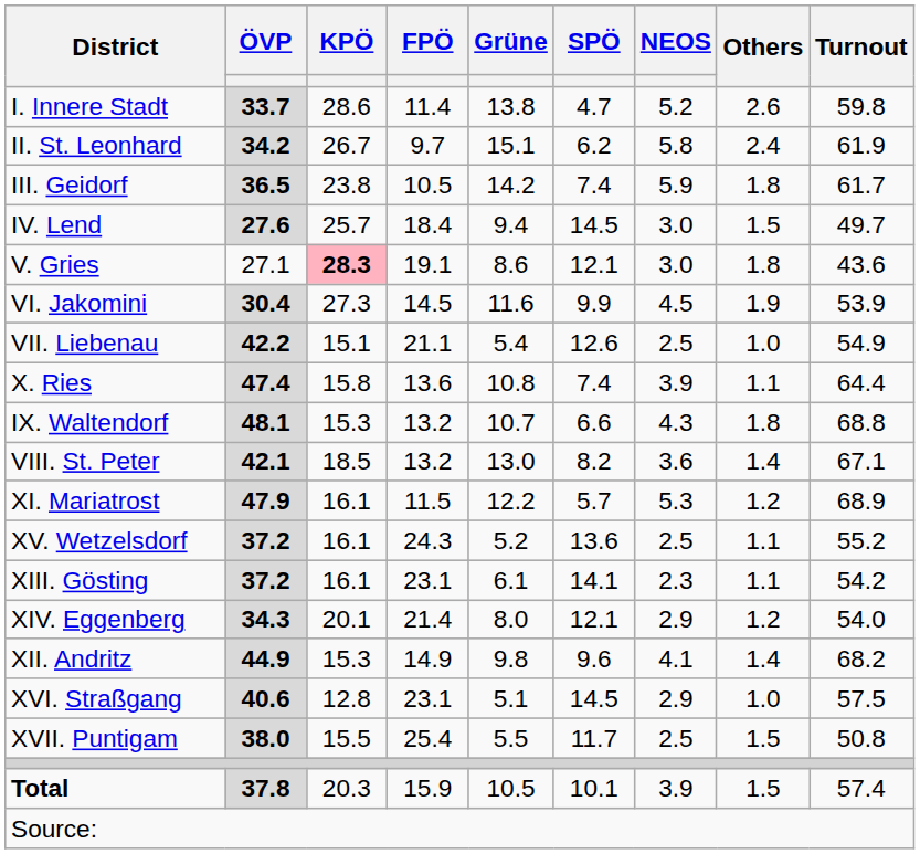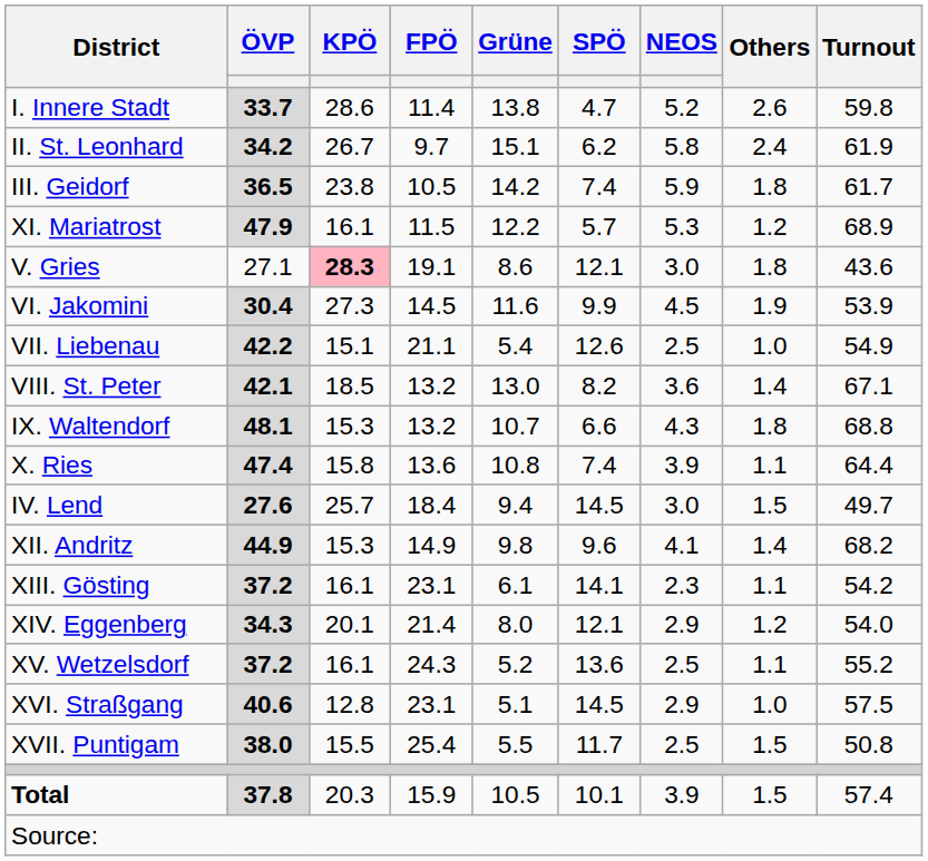rows swapped: IV. Lend <-> XI. Mariatrost
rows swapped: VIII. St. Peter <-> X. Ries
rows swapped: XII. Andritz <-> XV. Wetzelsdorf
